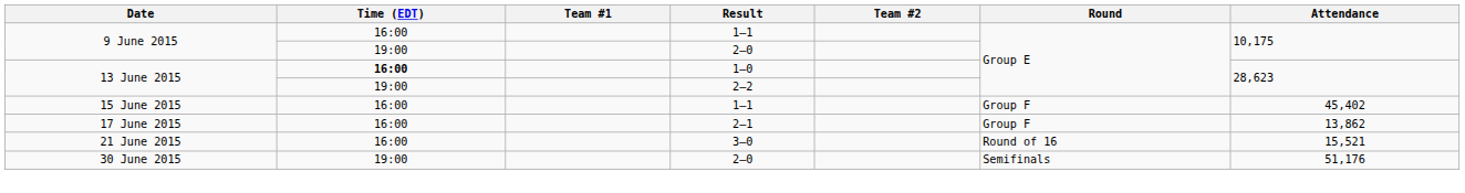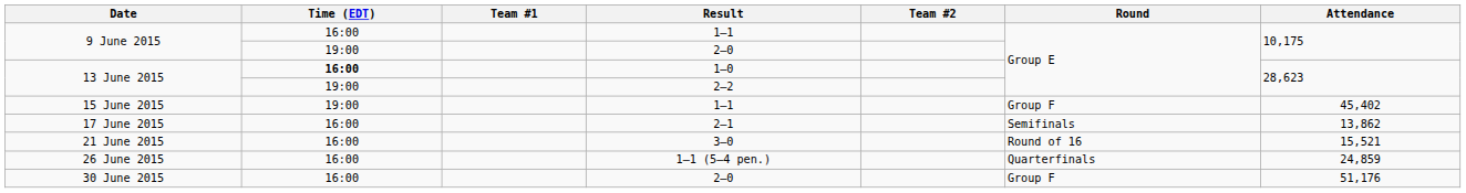15 June 2015 | Time (EDT): 16:00 -> 19:00
17 June 2015 | Round: Group F -> Semifinals
+ row: 26 June 2015 | 16:00 | 1–1 (5–4 pen.) | Quarterfinals | 24,859
30 June 2015 | Time (EDT): 19:00 -> 16:00
30 June 2015 | Round: Semifinals -> Group F
